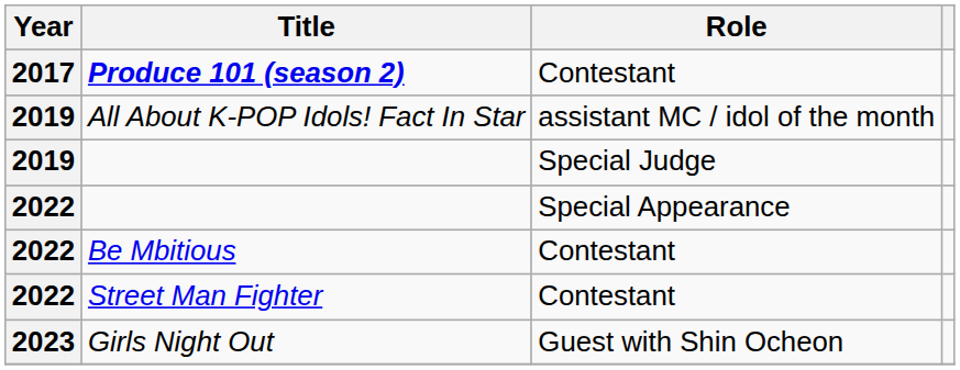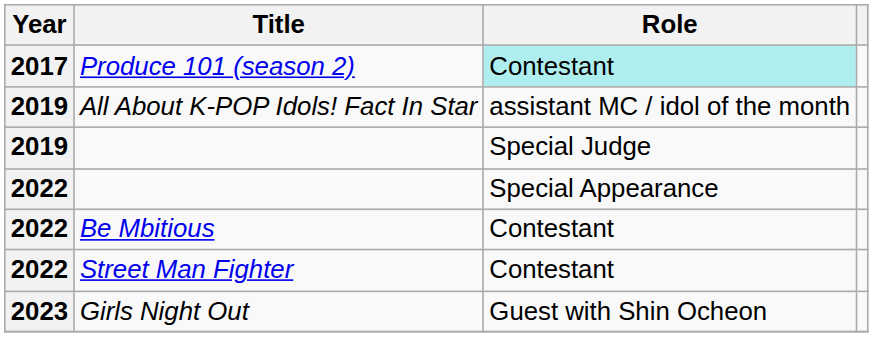Produce 101 (season 2) | Title: bold -> normal
Produce 101 (season 2) | Role: no background -> paleturquoise background
